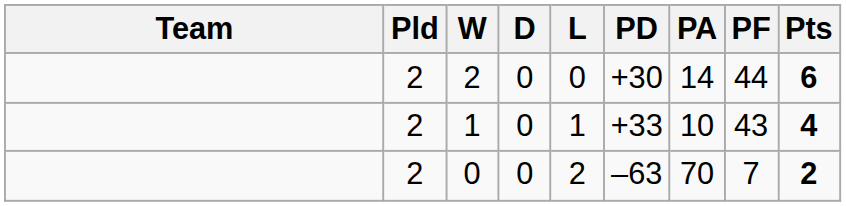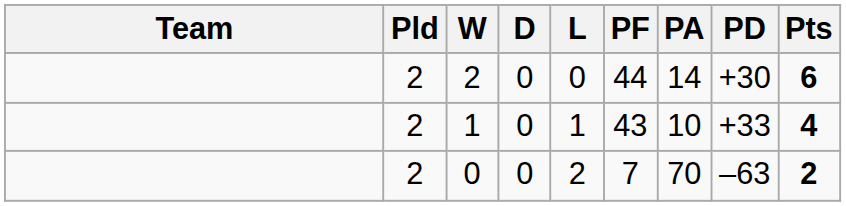columns swapped: PF <-> PD
